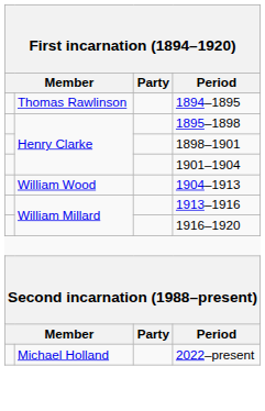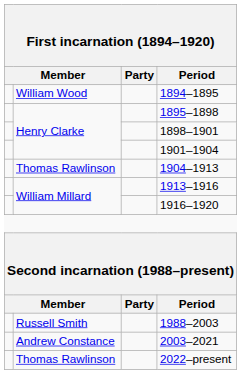1894–1895 | column 2: Thomas Rawlinson -> William Wood
1904–1913 | column 2: William Wood -> Thomas Rawlinson
+ row: Russell Smith | 1988–2003
+ row: Andrew Constance | 2003–2021
2022–present | column 2: Michael Holland -> Thomas Rawlinson
